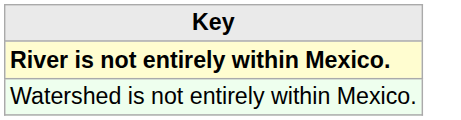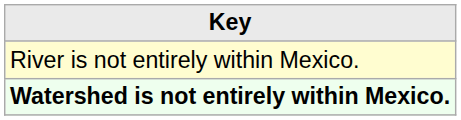River is not entirely within Mexico. | column 1: bold -> normal
Watershed is not entirely within Mexico. | column 1: normal -> bold
